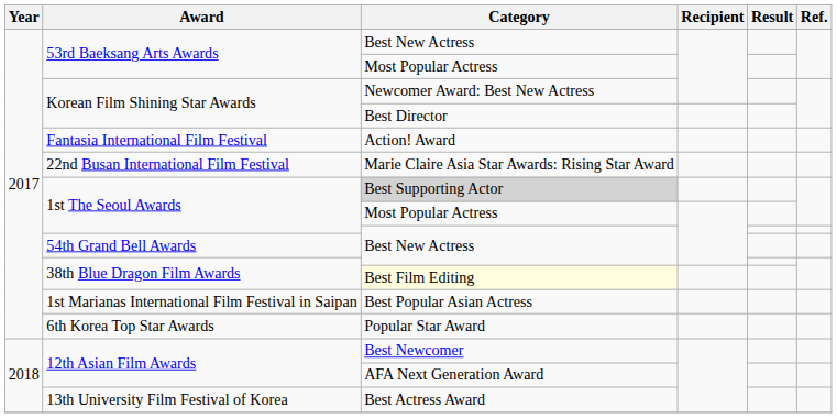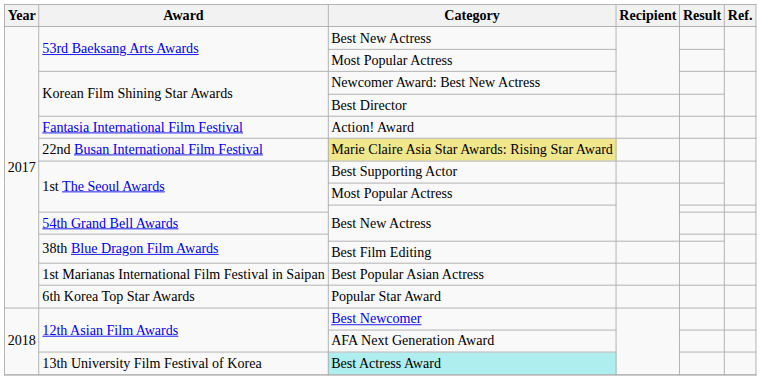Marie Claire Asia Star Awards: Rising Star Award | Category: no background -> khaki background
Best Supporting Actor | Category: lightgrey background -> no background
Best Film Editing | Category: lightyellow background -> no background
Best Actress Award | Category: no background -> paleturquoise background
